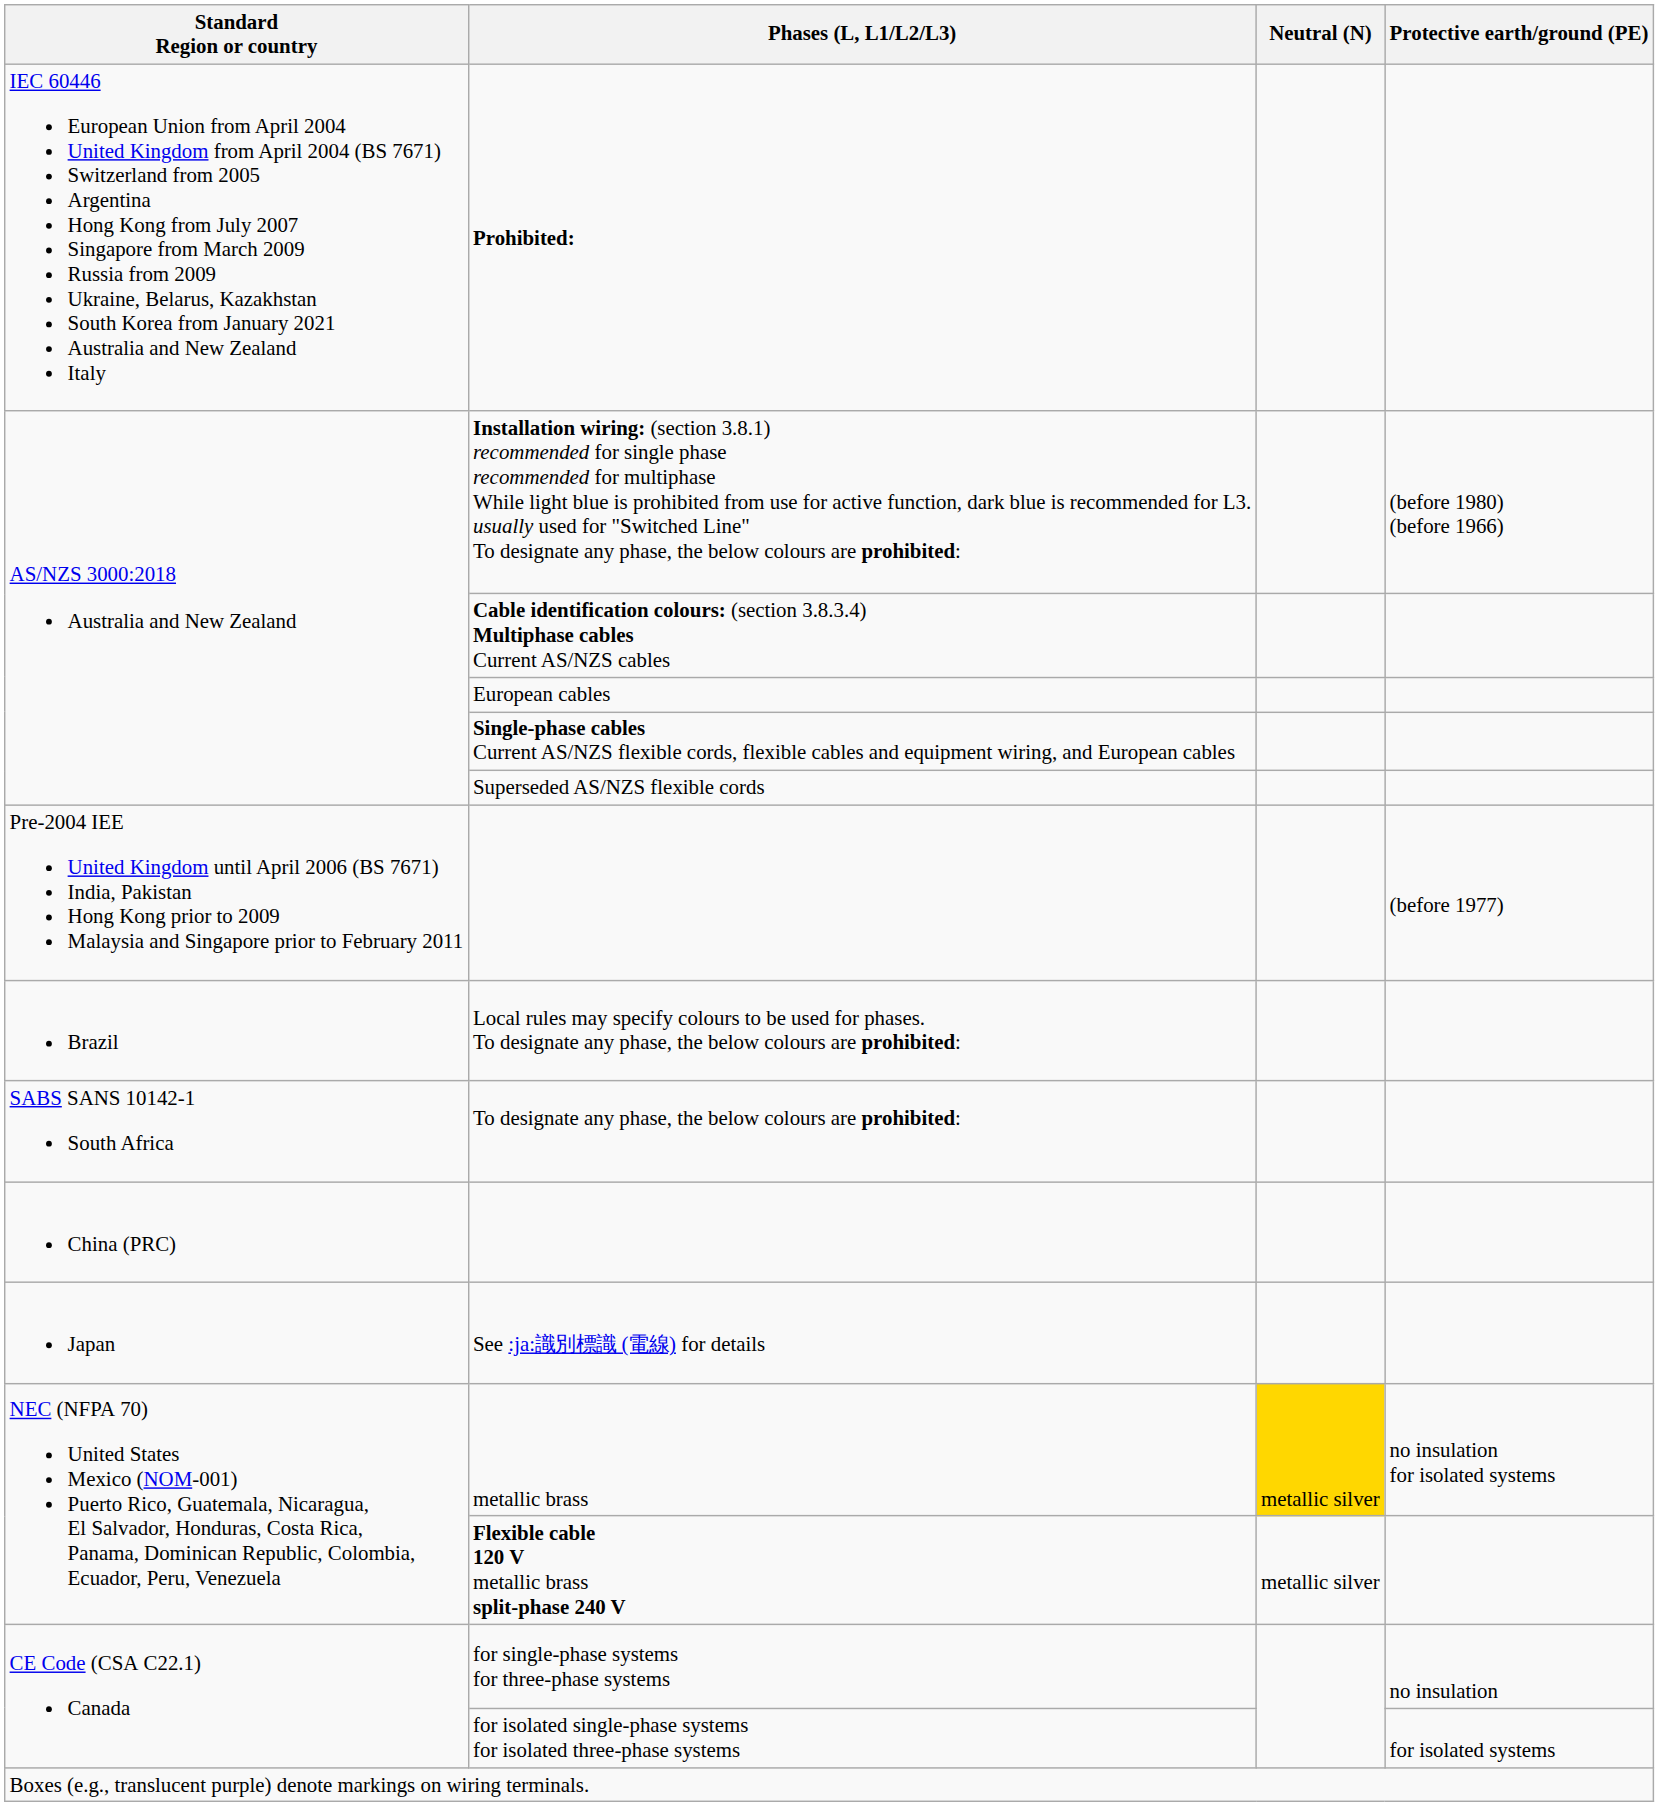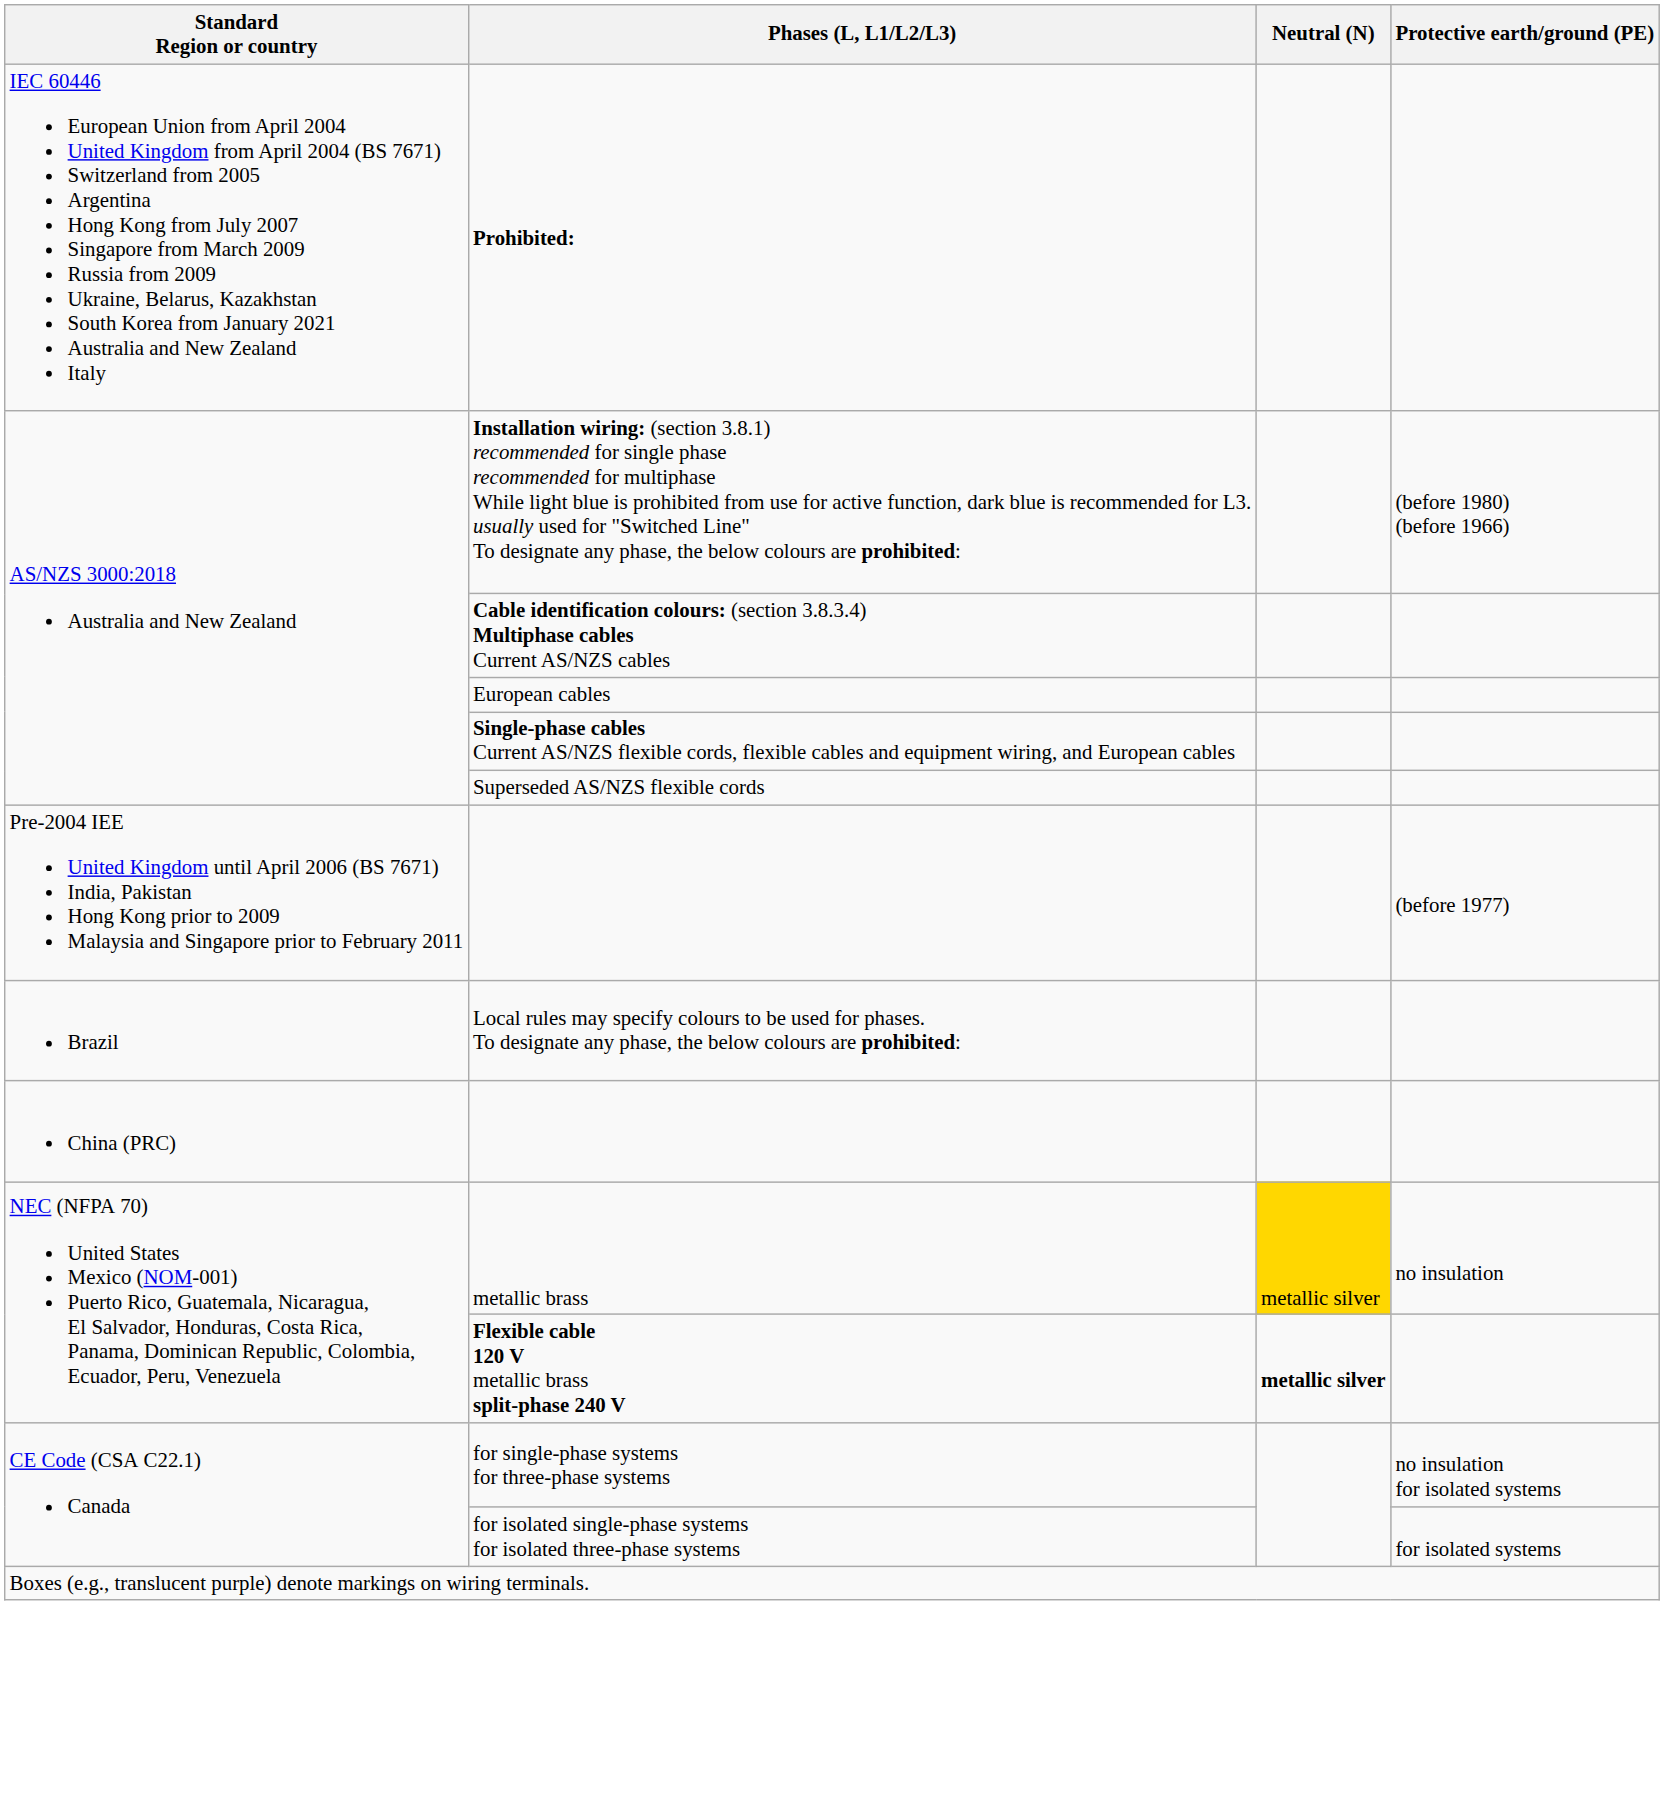- row: SABS SANS 10142-1 South Africa | To designate any phase, the below colours are prohibited:
- row: Japan | See :ja:識別標識 (電線) for details
metallic brass | Protective earth/ground (PE): no insulation for isolated systems -> no insulation
Flexible cable 120 V metallic brass split-phase 240 V | Neutral (N): normal -> bold
for single-phase systems for three-phase systems | Protective earth/ground (PE): no insulation -> no insulation for isolated systems
